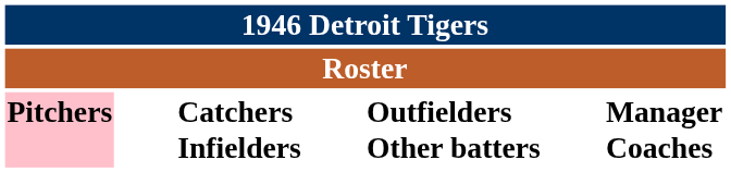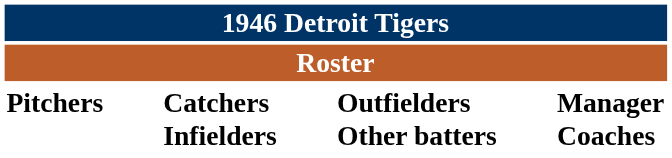Pitchers | column 1: pink background -> no background
